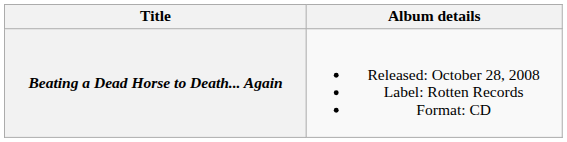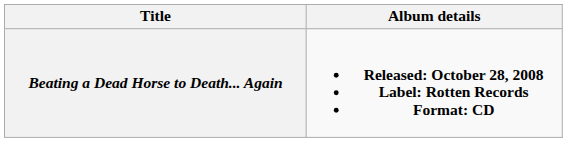Beating a Dead Horse to Death... Again | Album details: normal -> bold
